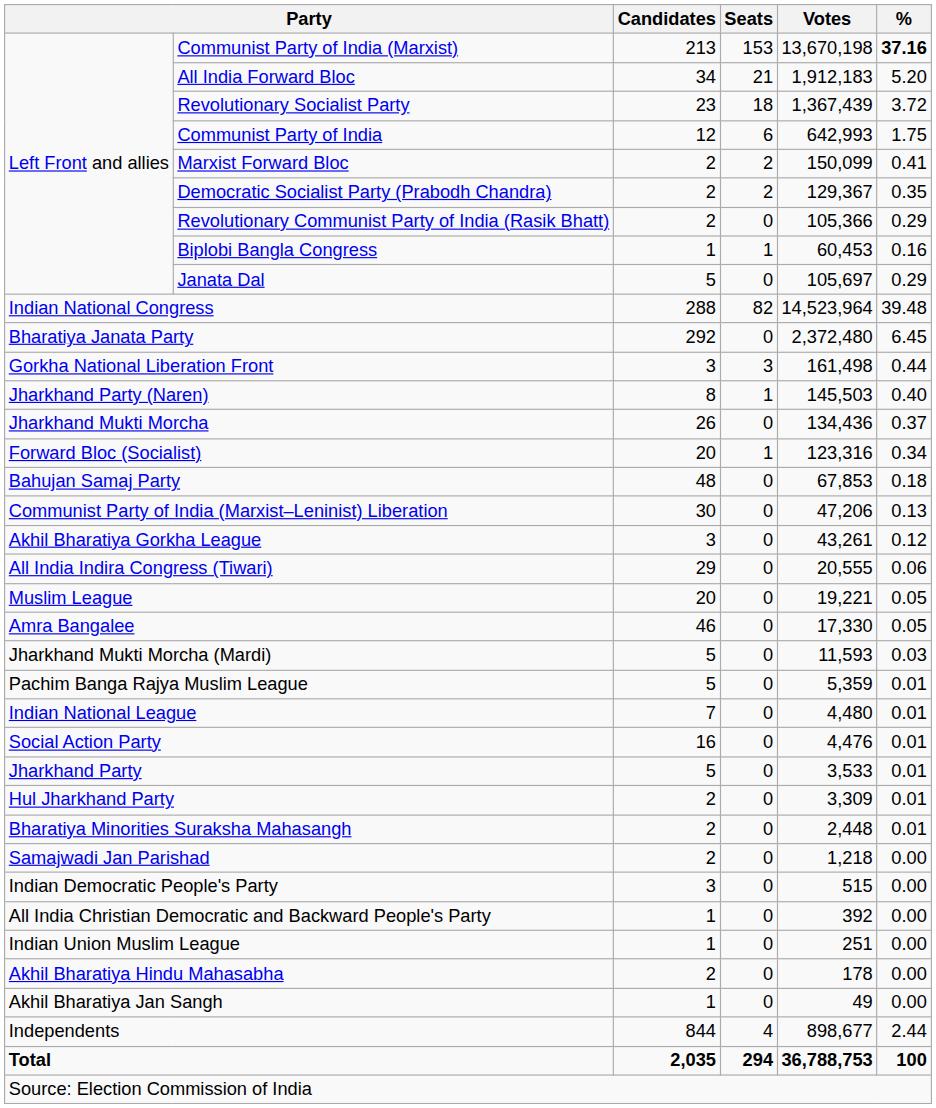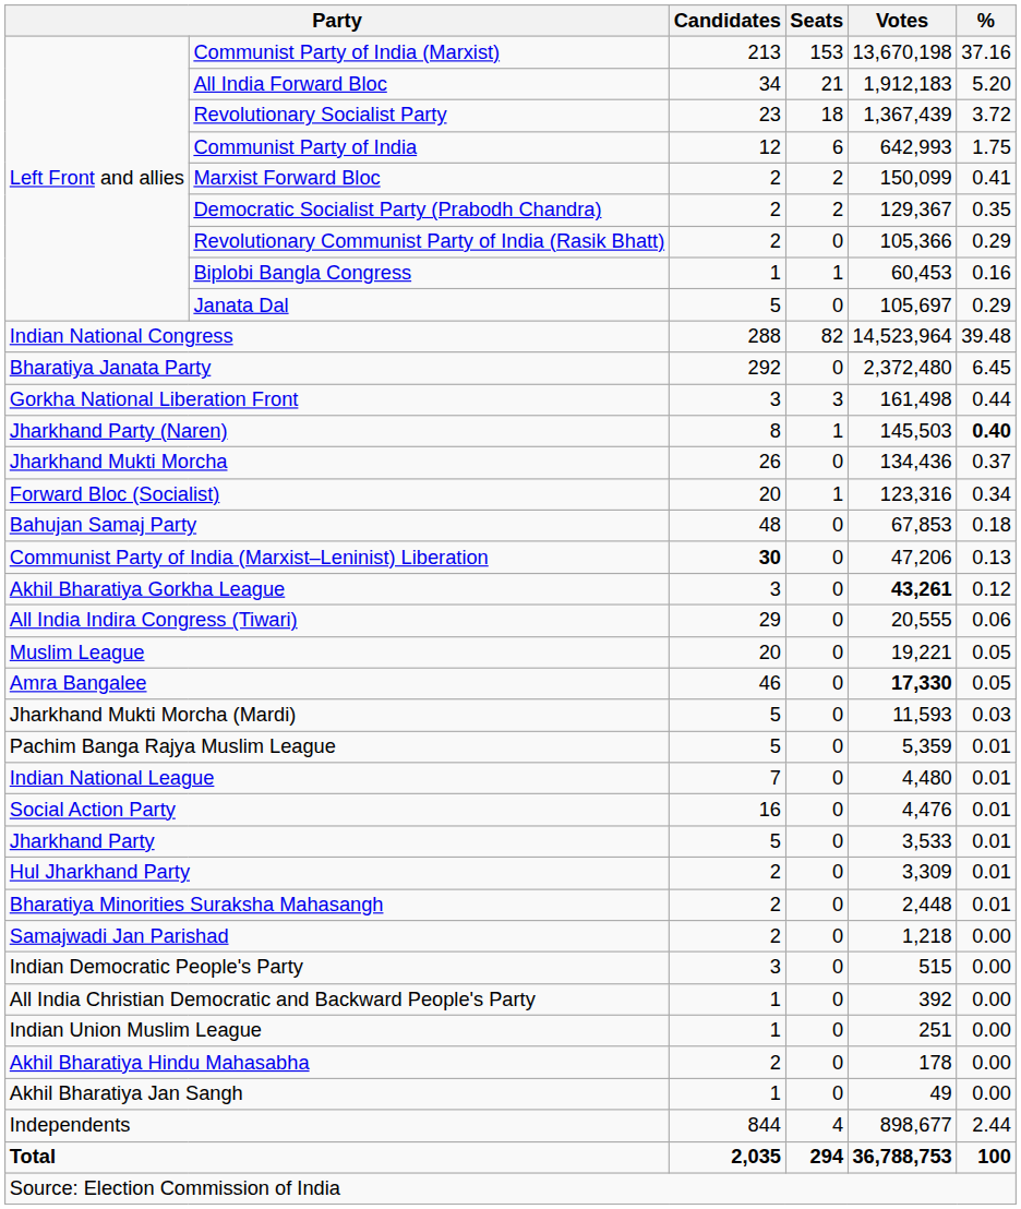Communist Party of India (Marxist) | %: bold -> normal
Jharkhand Party (Naren) | %: normal -> bold
Communist Party of India (Marxist–Leninist) Liberation | Candidates: normal -> bold
Akhil Bharatiya Gorkha League | Votes: normal -> bold
Amra Bangalee | Votes: normal -> bold
